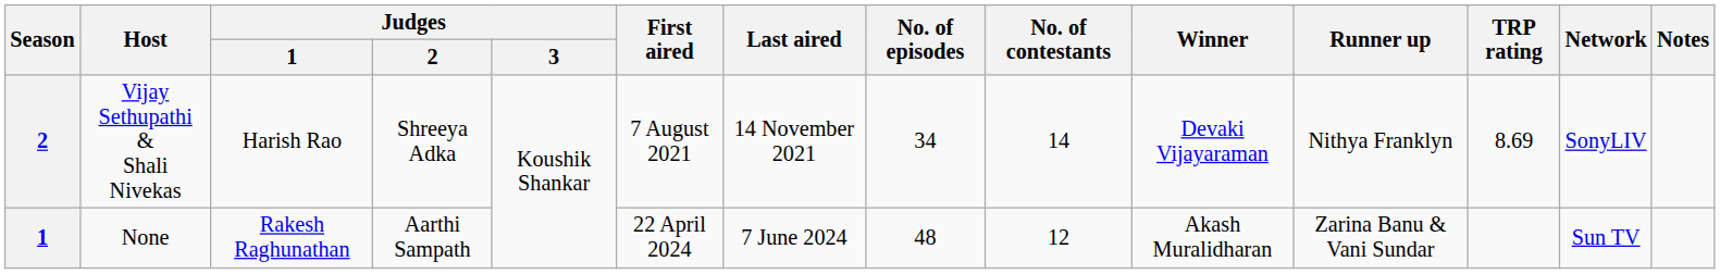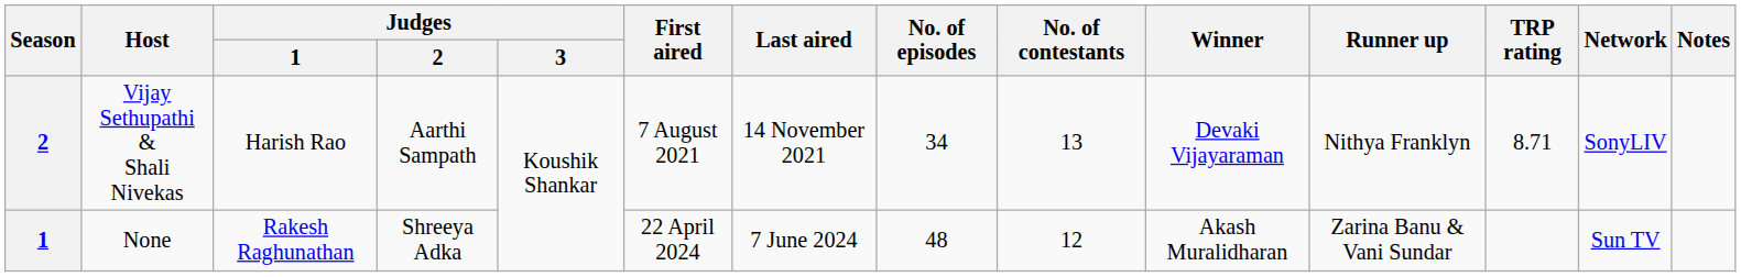Vijay Sethupathi & Shali Nivekas | Judges / 2: Shreeya Adka -> Aarthi Sampath
Vijay Sethupathi & Shali Nivekas | No. of contestants: 14 -> 13
Vijay Sethupathi & Shali Nivekas | TRP rating: 8.69 -> 8.71
None | Judges / 2: Aarthi Sampath -> Shreeya Adka
